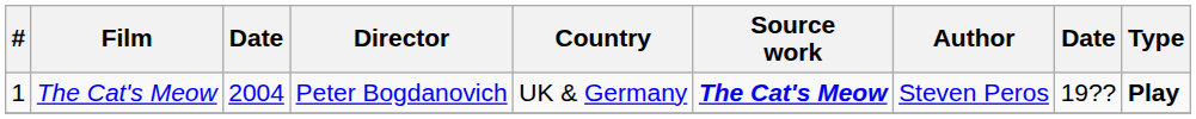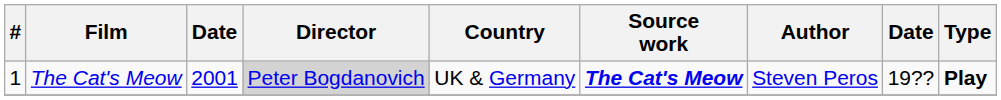row 2 | column 3: 2004 -> 2001
row 2 | Director: no background -> lightgrey background
